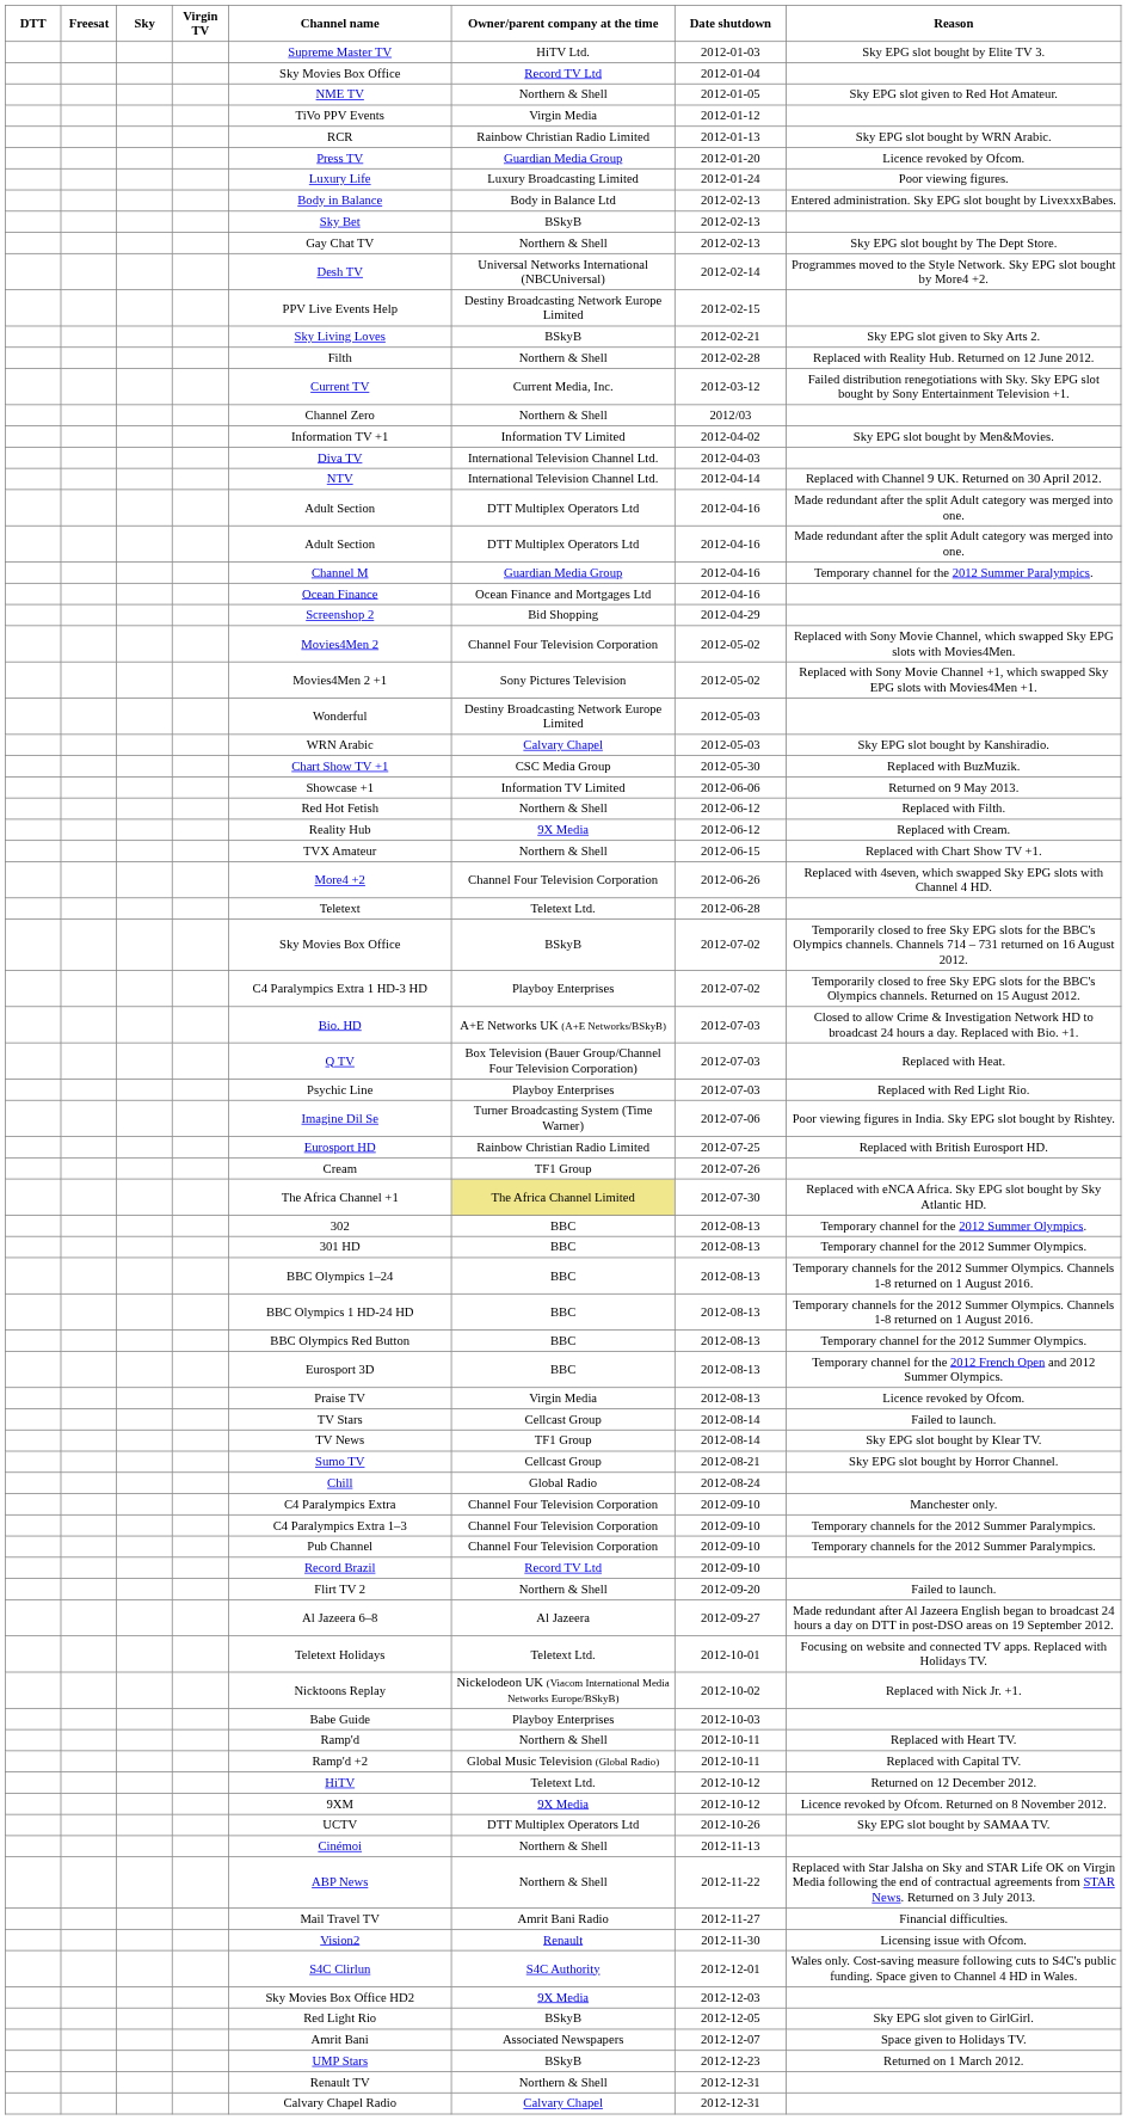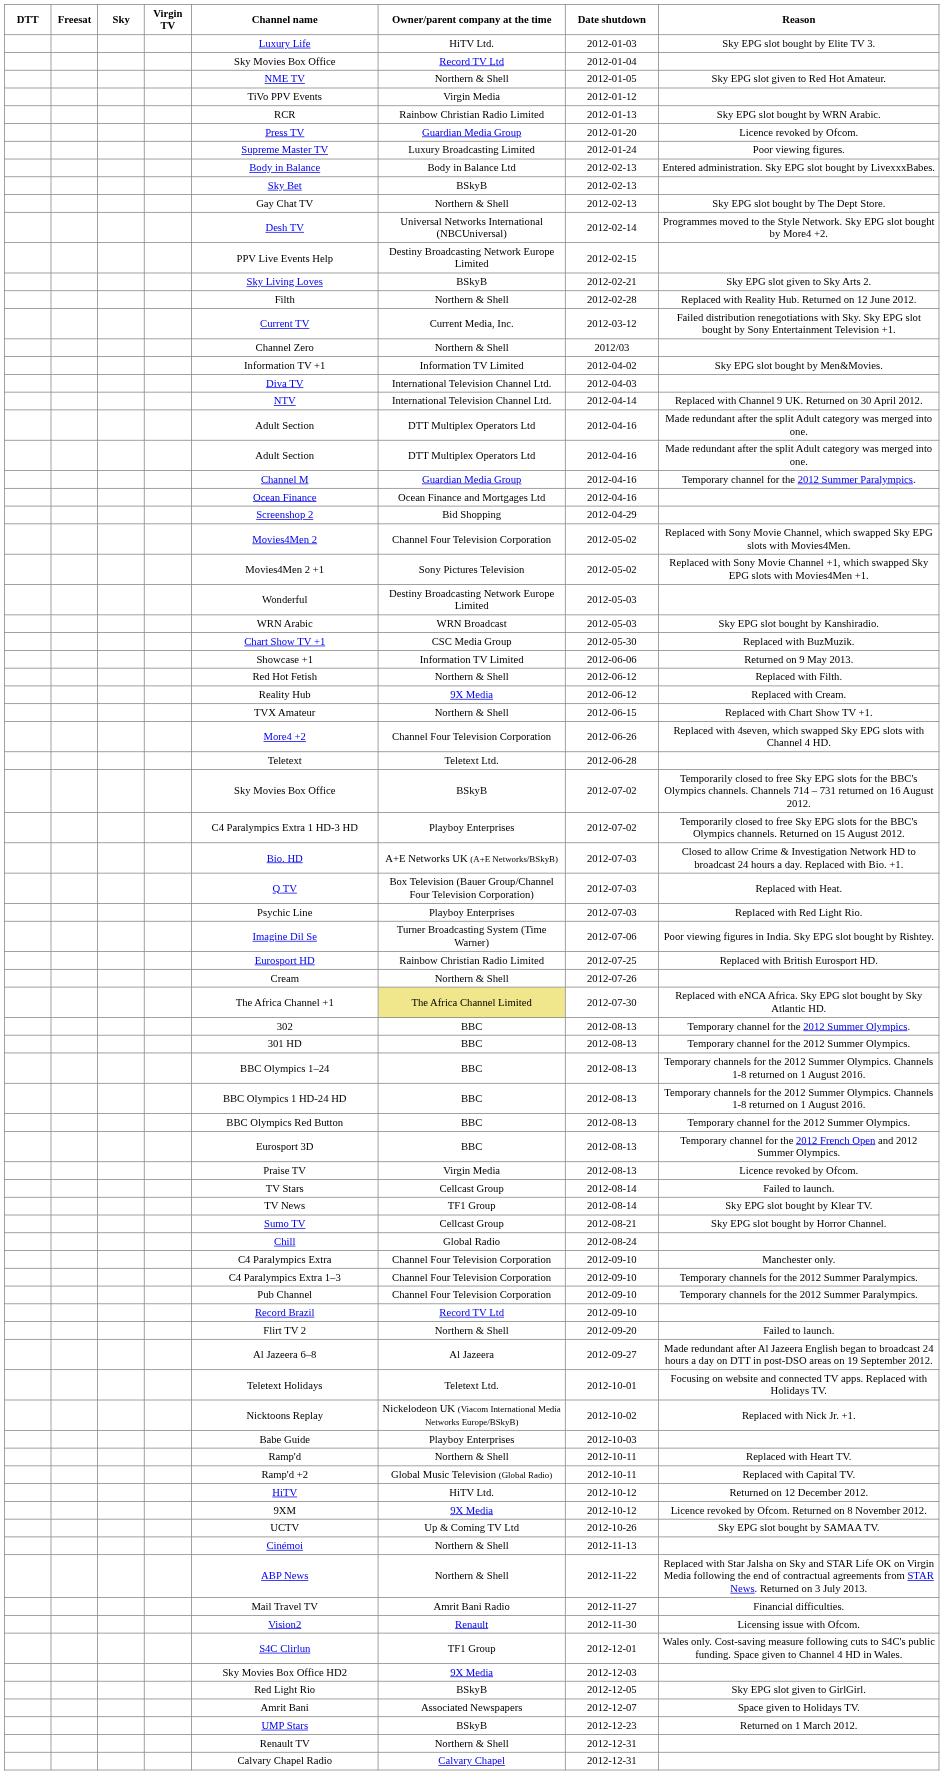row 2 | Channel name: Supreme Master TV -> Luxury Life
row 8 | Channel name: Luxury Life -> Supreme Master TV
row 29 | Owner/parent company at the time: Calvary Chapel -> WRN Broadcast
row 44 | Owner/parent company at the time: TF1 Group -> Northern & Shell
row 68 | Owner/parent company at the time: Teletext Ltd. -> HiTV Ltd.
row 70 | Owner/parent company at the time: DTT Multiplex Operators Ltd -> Up & Coming TV Ltd
row 75 | Owner/parent company at the time: S4C Authority -> TF1 Group
